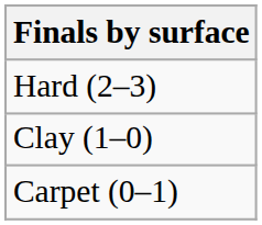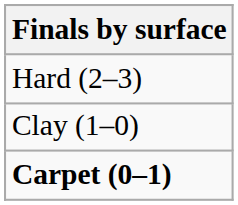row 4 | column 1: normal -> bold
